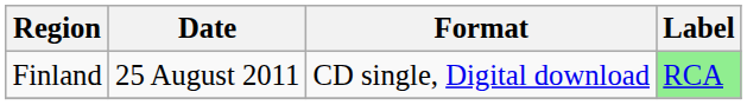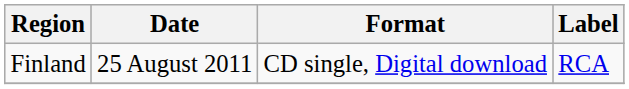Finland | Label: lightgreen background -> no background
